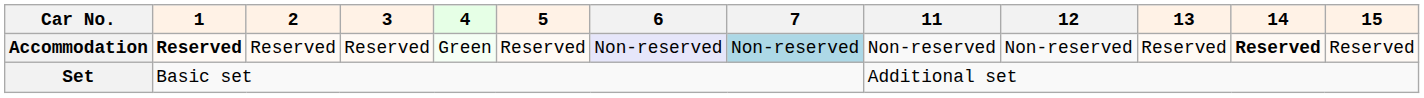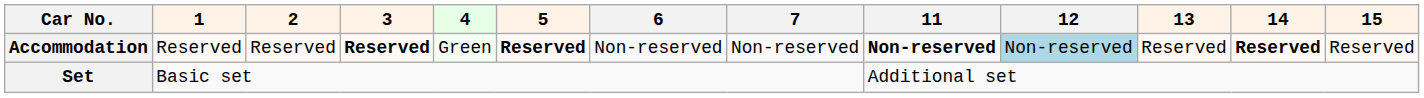Accommodation | 1: bold -> normal
Accommodation | 3: normal -> bold
Accommodation | 5: normal -> bold
Accommodation | 6: lavender background -> no background
Accommodation | 7: lightblue background -> no background
Accommodation | 11: normal -> bold
Accommodation | 12: no background -> lightblue background
